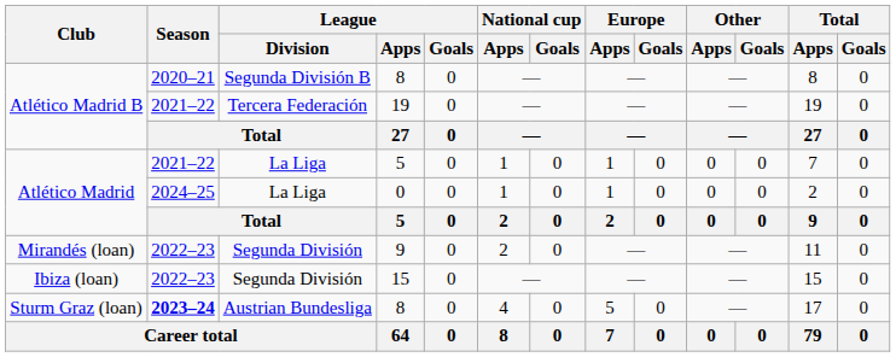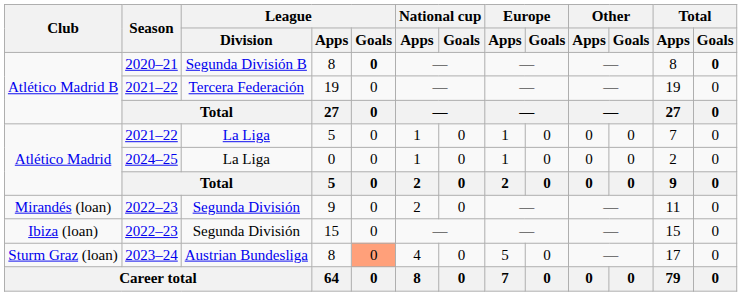Atlético Madrid B / 8 | League / Goals: normal -> bold
Atlético Madrid B / 8 | Total / Goals: normal -> bold
Sturm Graz (loan) / 8 | Season: bold -> normal
Sturm Graz (loan) / 8 | League / Goals: no background -> lightsalmon background
